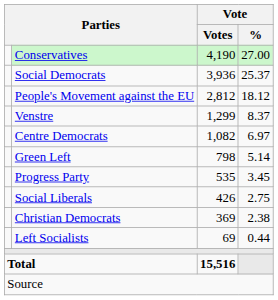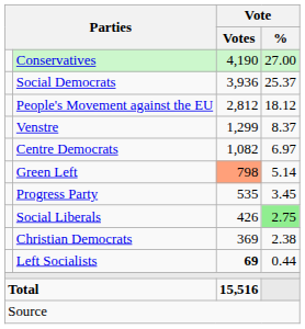Green Left | Vote / Votes: no background -> lightsalmon background
Social Liberals | Vote / %: no background -> lightgreen background
Left Socialists | Vote / Votes: normal -> bold
